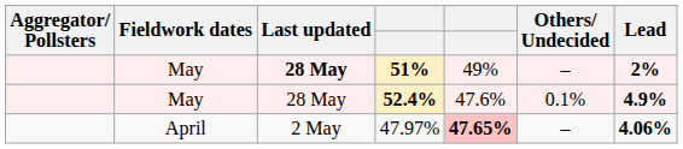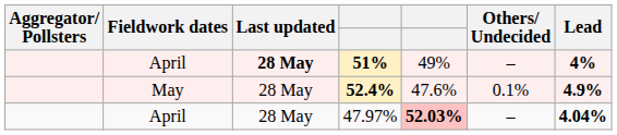51% | Fieldwork dates: May -> April
51% | Lead: 2% -> 4%
47.97% | Last updated: 2 May -> 28 May
47.97% | column 5: 47.65% -> 52.03%
47.97% | Lead: 4.06% -> 4.04%
